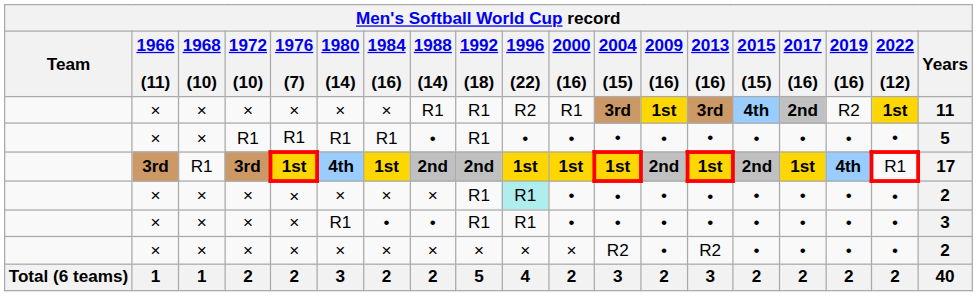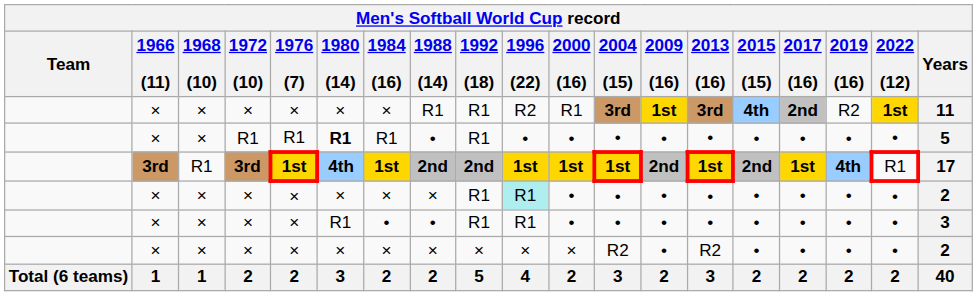row 4 | 1980 (14): normal -> bold
